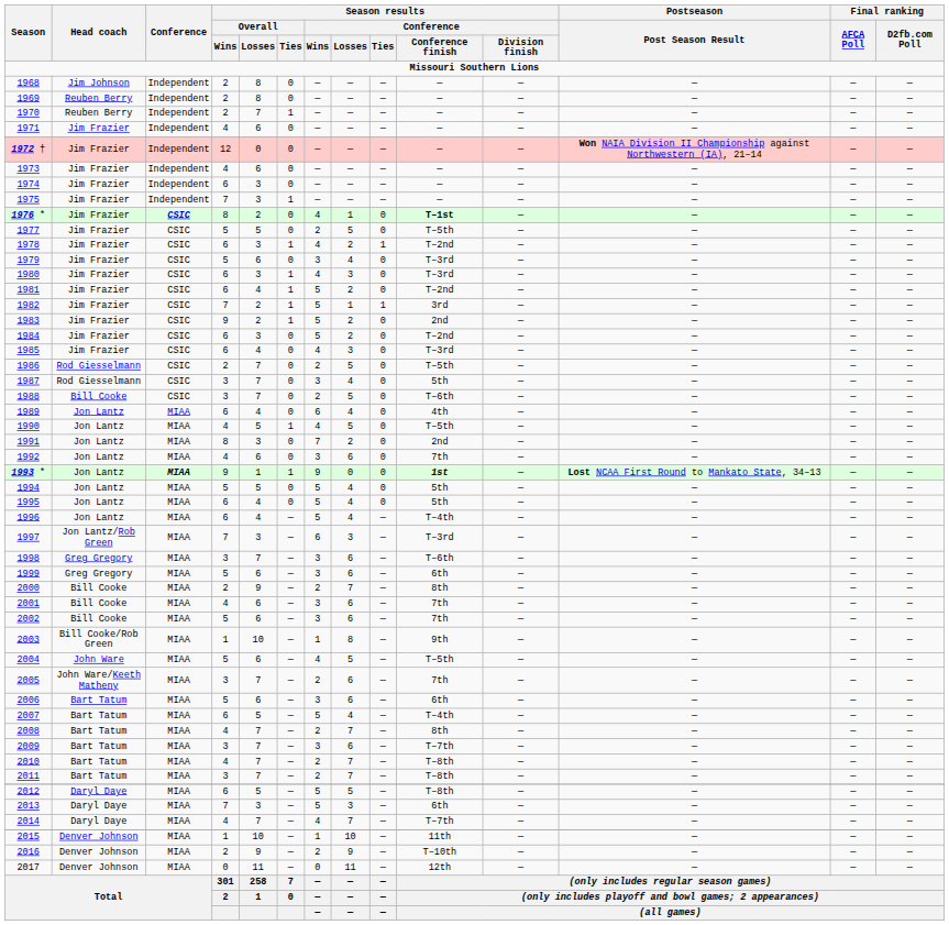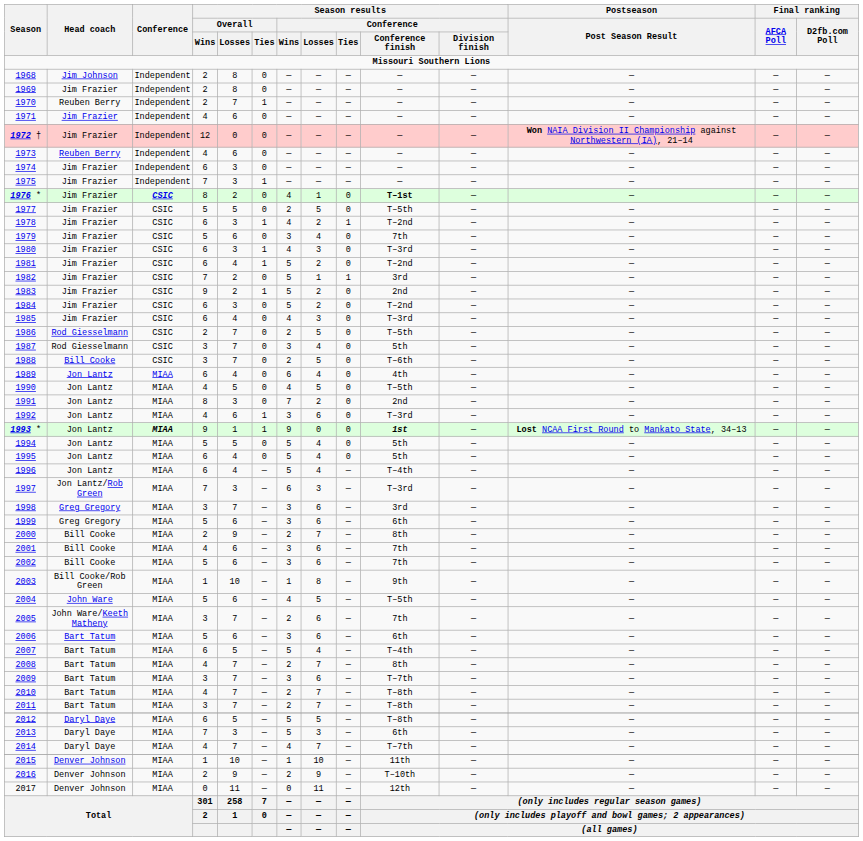1969 | Head coach: Reuben Berry -> Jim Frazier
1973 | Head coach: Jim Frazier -> Reuben Berry
1979 | Season results / Conference / Conference finish: T–3rd -> 7th
1982 | Season results / Overall / Ties: 1 -> 0
1990 | Season results / Overall / Ties: 1 -> 0
1992 | Season results / Overall / Ties: 0 -> 1
1992 | Season results / Conference / Conference finish: 7th -> T–3rd
1998 | Season results / Conference / Conference finish: T–6th -> 3rd
